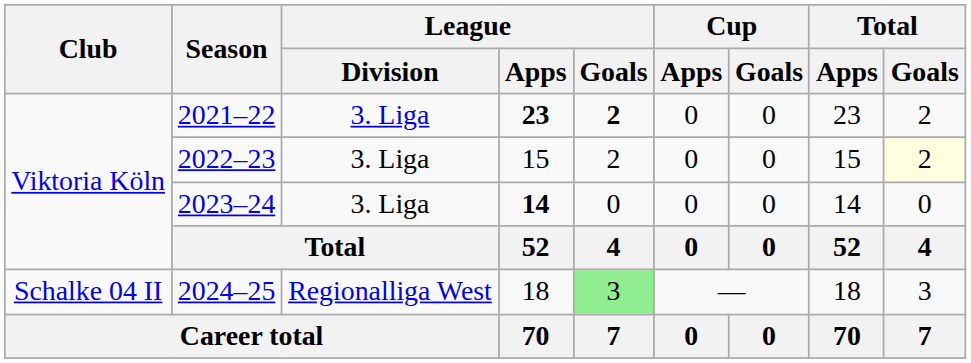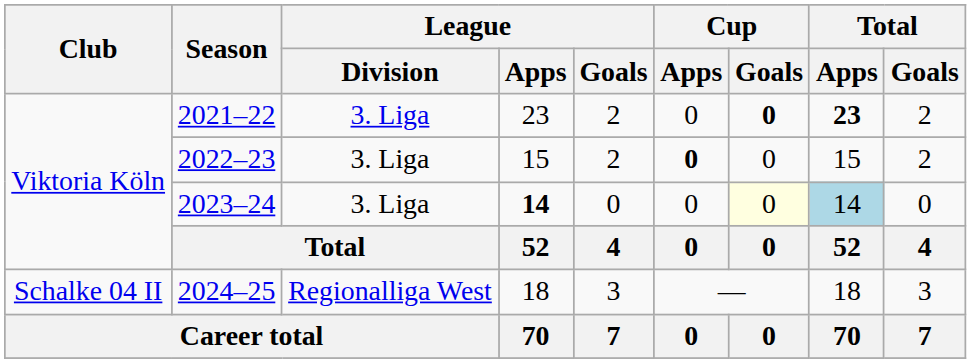2021–22 | League / Apps: bold -> normal
2021–22 | League / Goals: bold -> normal
2021–22 | Cup / Goals: normal -> bold
2021–22 | Total / Apps: normal -> bold
2022–23 | Cup / Apps: normal -> bold
2022–23 | Total / Goals: lightyellow background -> no background
2023–24 | Cup / Goals: no background -> lightyellow background
2023–24 | Total / Apps: no background -> lightblue background
2024–25 | League / Goals: lightgreen background -> no background
